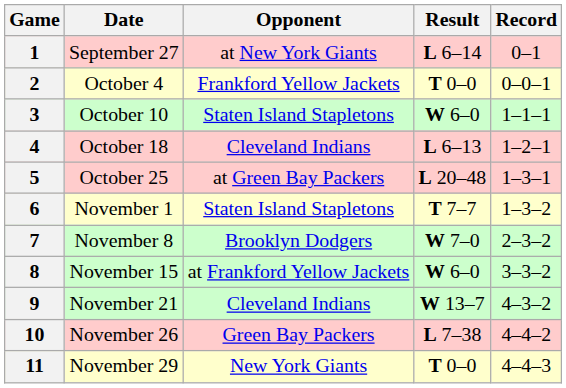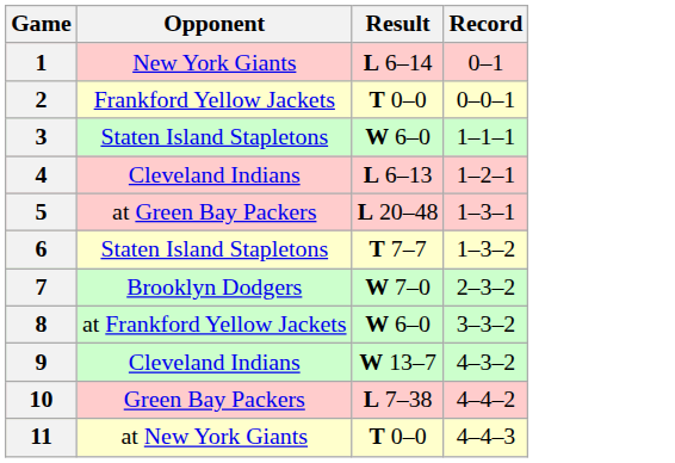- column: Date | September 27 | October 4 | October 10 | October 18 | October 25 | November 1 | November 8 | November 15 | November 21 | November 26 | November 29
1 | Opponent: at New York Giants -> New York Giants
11 | Opponent: New York Giants -> at New York Giants
